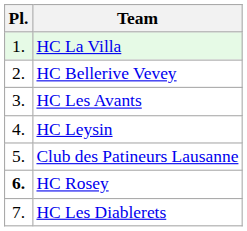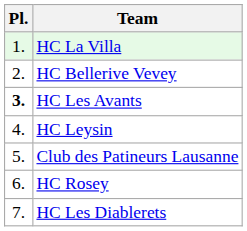HC Les Avants | Pl.: normal -> bold
HC Rosey | Pl.: bold -> normal
